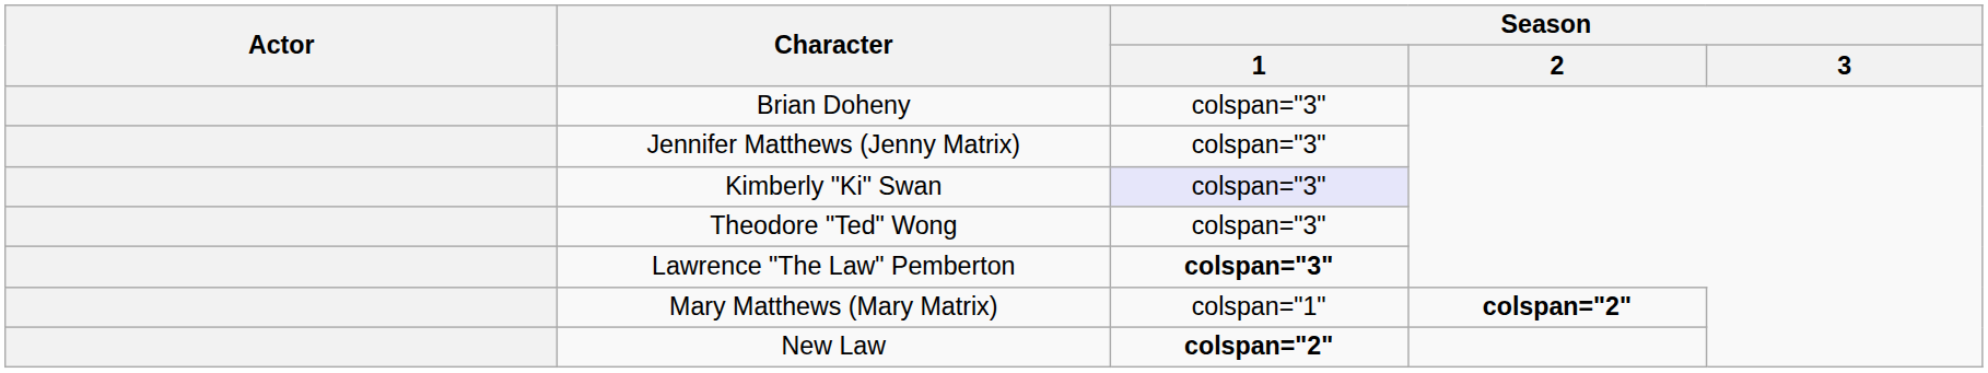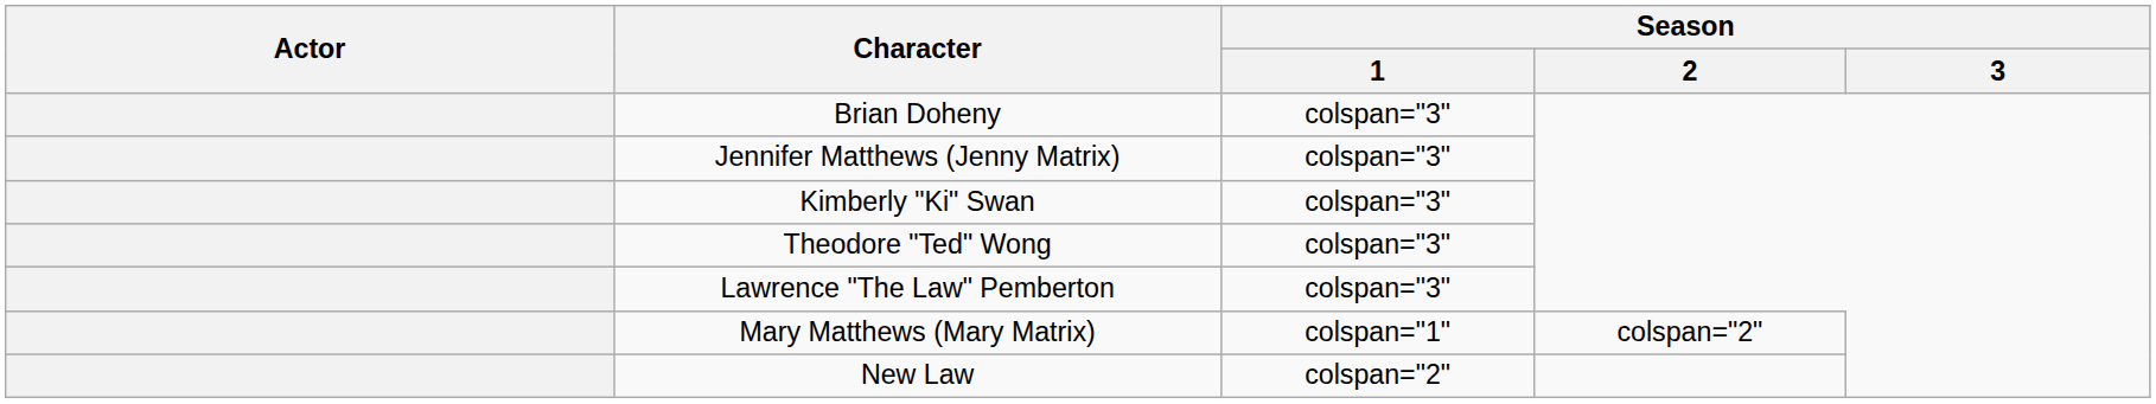Kimberly "Ki" Swan | Season / 1: lavender background -> no background
Lawrence "The Law" Pemberton | Season / 1: bold -> normal
Mary Matthews (Mary Matrix) | Season / 2: bold -> normal
New Law | Season / 1: bold -> normal
